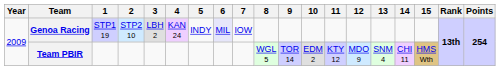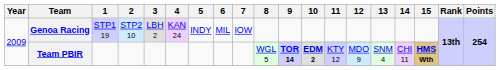Genoa Racing | 6: lavender background -> no background
Team PBIR | 9: normal -> bold
Team PBIR | 10: normal -> bold
Team PBIR | 15: normal -> bold
